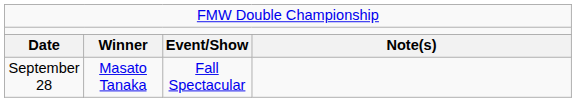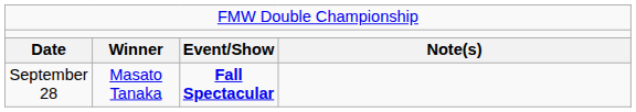September 28 | column 3: normal -> bold
